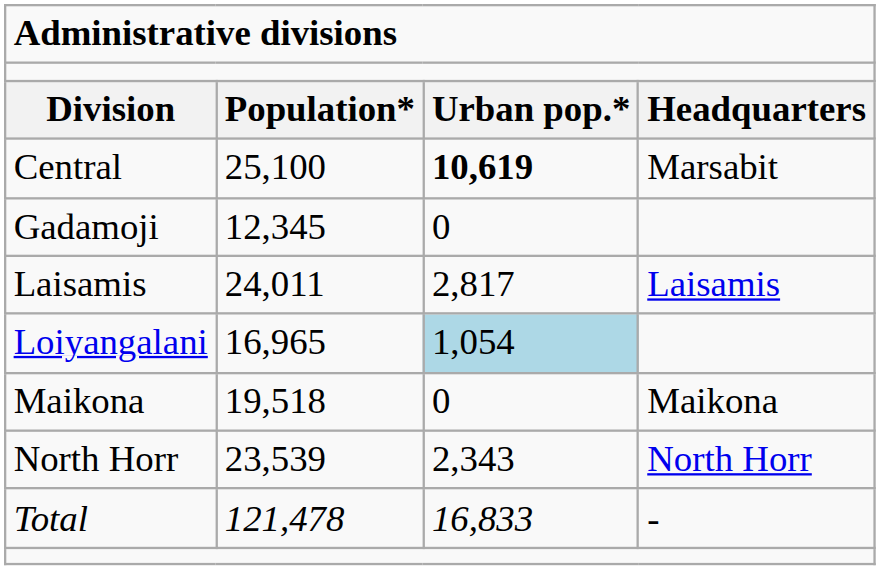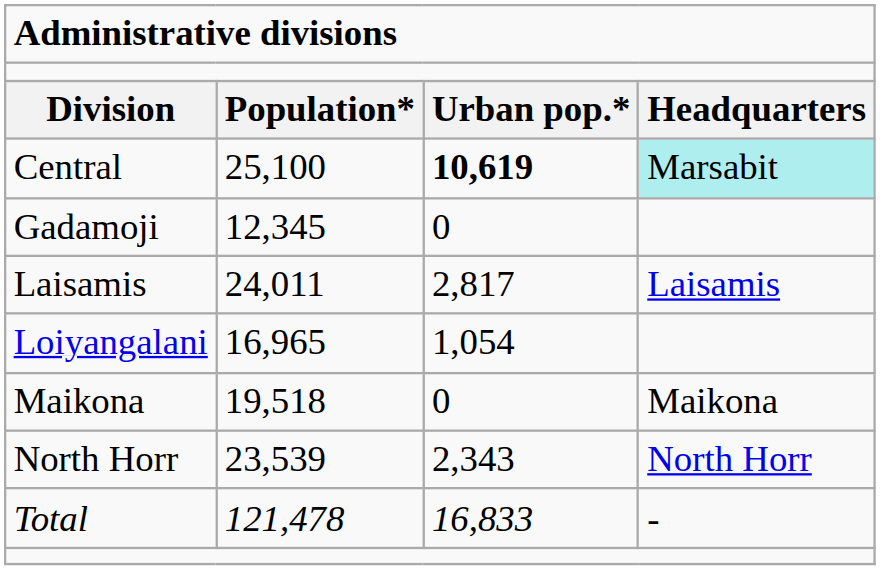Central | column 4: no background -> paleturquoise background
Loiyangalani | column 3: lightblue background -> no background
